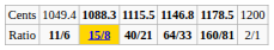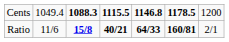Ratio | column 2: bold -> normal
Ratio | column 3: gold background -> no background
